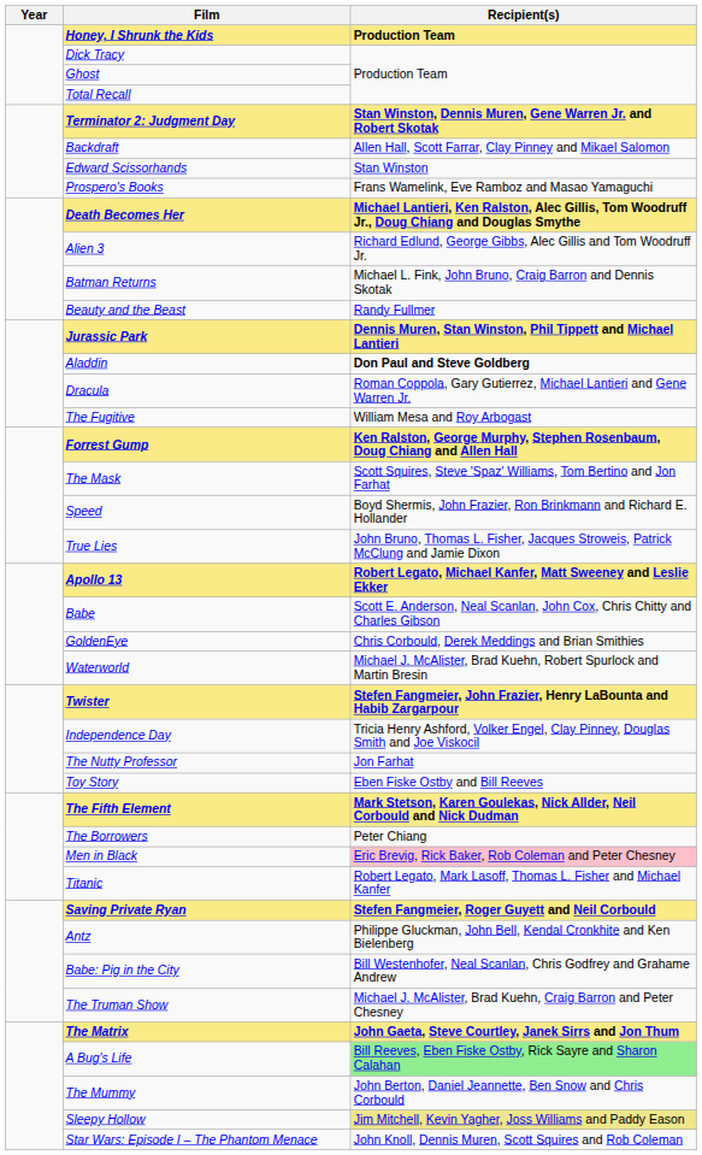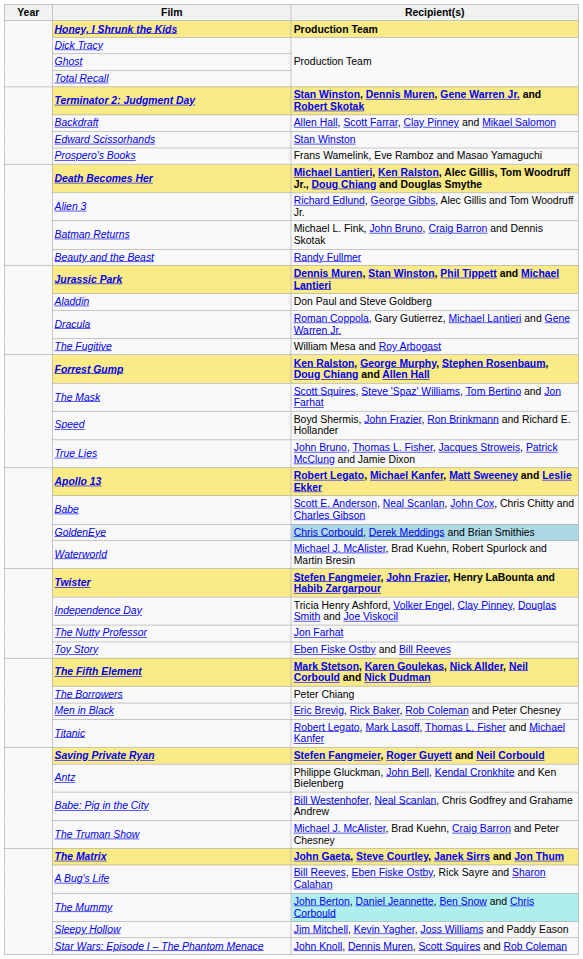Aladdin | Recipient(s): bold -> normal
GoldenEye | Recipient(s): no background -> lightblue background
Men in Black | Recipient(s): pink background -> no background
A Bug's Life | Recipient(s): lightgreen background -> no background
The Mummy | Recipient(s): no background -> paleturquoise background
Sleepy Hollow | Recipient(s): khaki background -> no background
